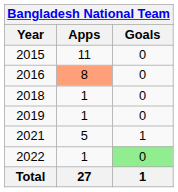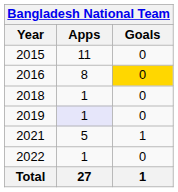2016 | Apps: lightsalmon background -> no background
2016 | Goals: no background -> gold background
2019 | Apps: no background -> lavender background
2022 | Goals: lightgreen background -> no background
